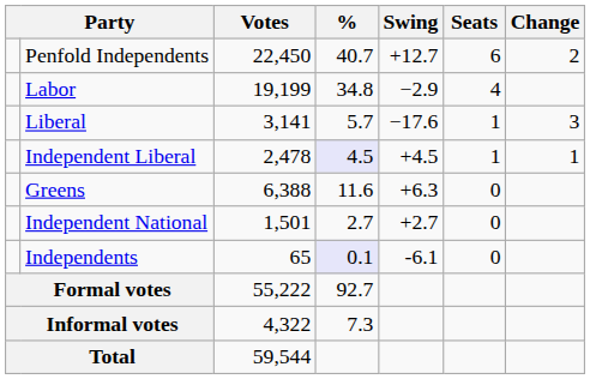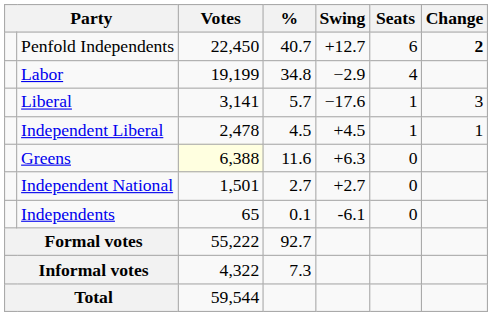Penfold Independents | Change: normal -> bold
Independent Liberal | %: lavender background -> no background
Greens | Votes: no background -> lightyellow background
Independents | %: lavender background -> no background
